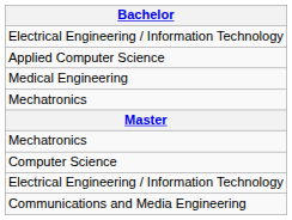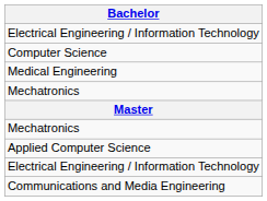row 3 | column 1: Applied Computer Science -> Computer Science
row 8 | column 1: Computer Science -> Applied Computer Science
